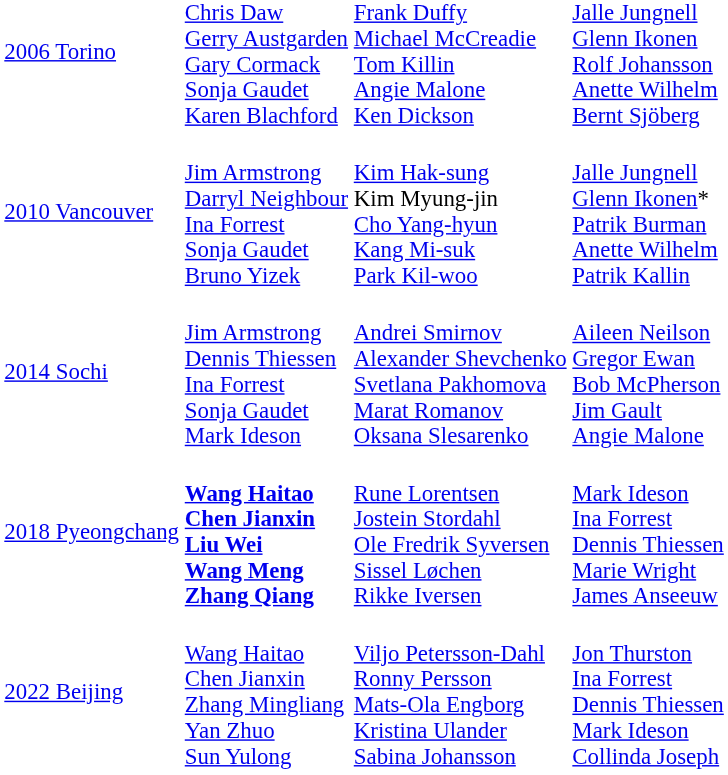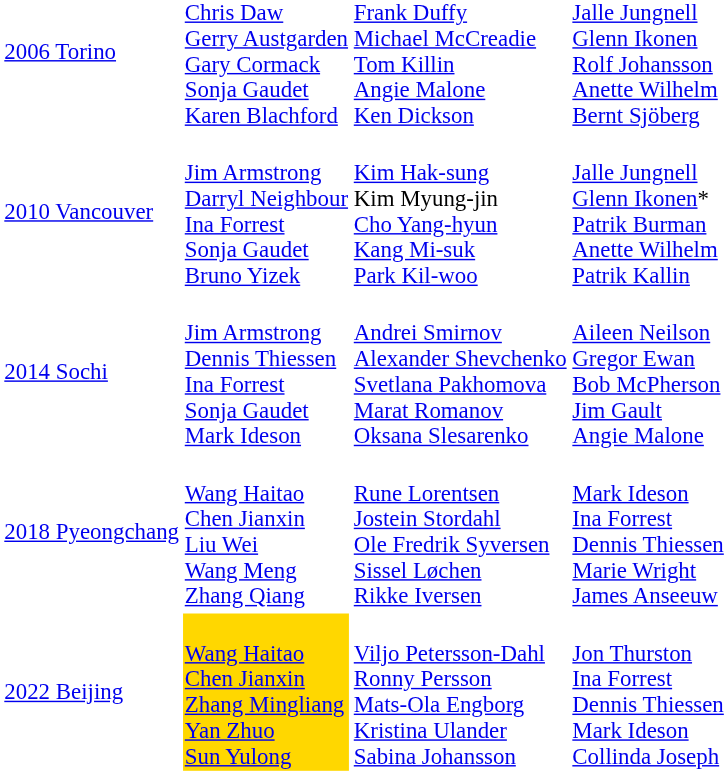2018 Pyeongchang | column 2: bold -> normal
2022 Beijing | column 2: no background -> gold background
